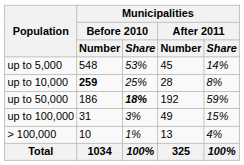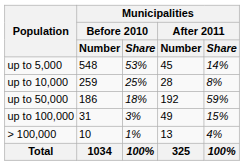up to 10,000 | Municipalities / Before 2010 / Number: bold -> normal
up to 50,000 | Municipalities / Before 2010 / Share: bold -> normal
